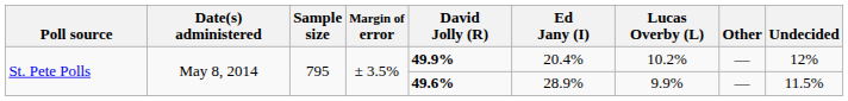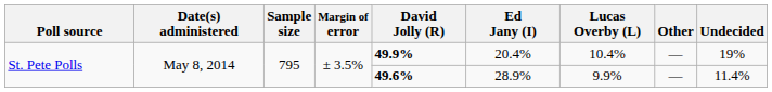row 2 | Lucas Overby (L): 10.2% -> 10.4%
row 2 | Undecided: 12% -> 19%
row 3 | Undecided: 11.5% -> 11.4%
